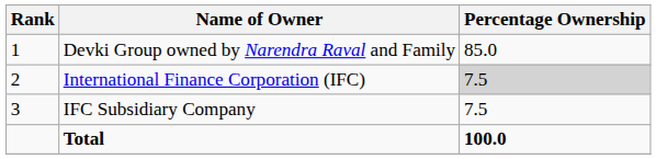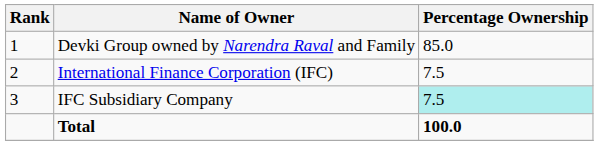International Finance Corporation (IFC) | Percentage Ownership: lightgrey background -> no background
IFC Subsidiary Company | Percentage Ownership: no background -> paleturquoise background
